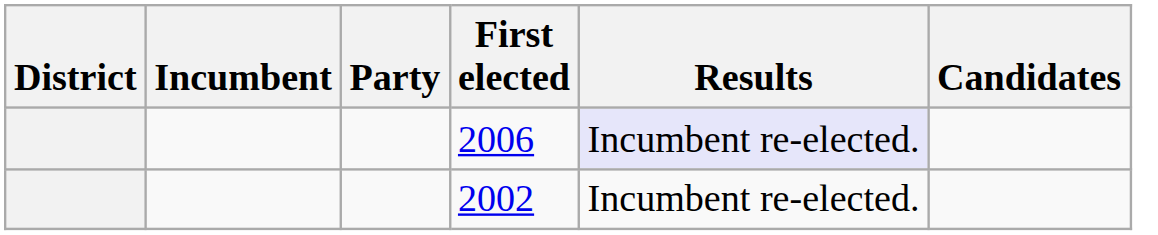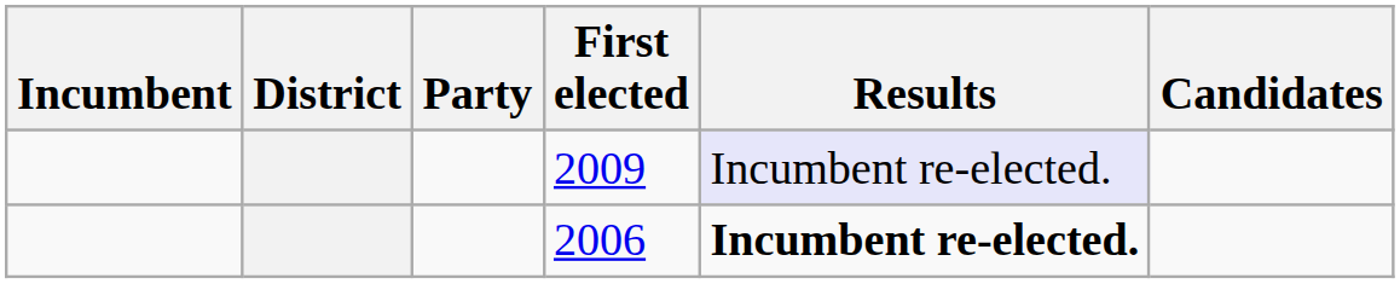columns swapped: District <-> Incumbent
row 2 | First elected: 2006 -> 2009
row 3 | First elected: 2002 -> 2006
row 3 | Results: normal -> bold
